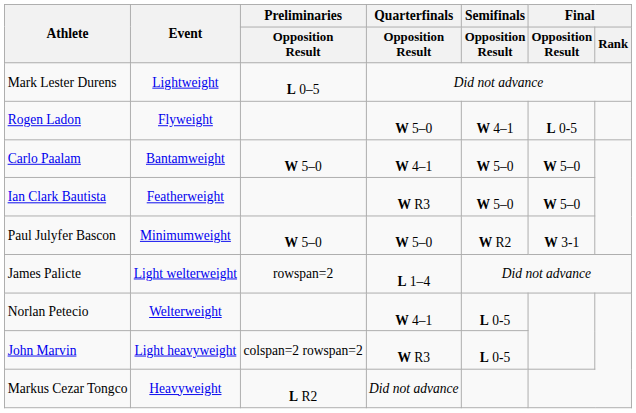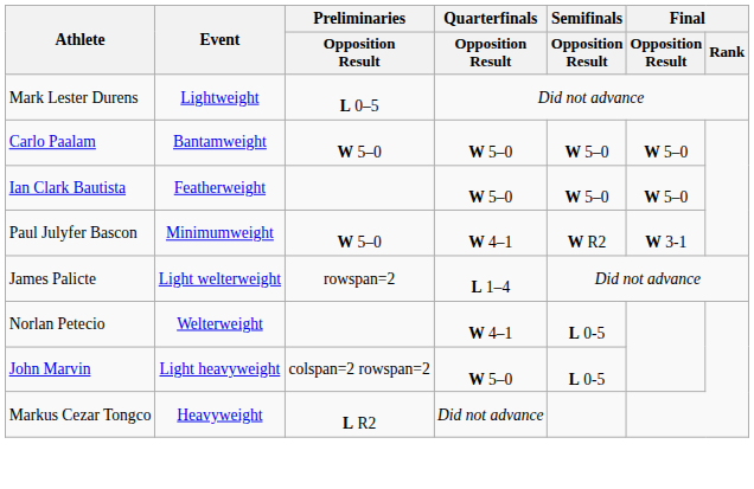- row: Rogen Ladon | Flyweight | W 5–0 | W 4–1 | L 0-5
Carlo Paalam | Quarterfinals / Opposition Result: W 4–1 -> W 5–0
Ian Clark Bautista | Quarterfinals / Opposition Result: W R3 -> W 5–0
Paul Julyfer Bascon | Quarterfinals / Opposition Result: W 5–0 -> W 4–1
John Marvin | Quarterfinals / Opposition Result: W R3 -> W 5–0
